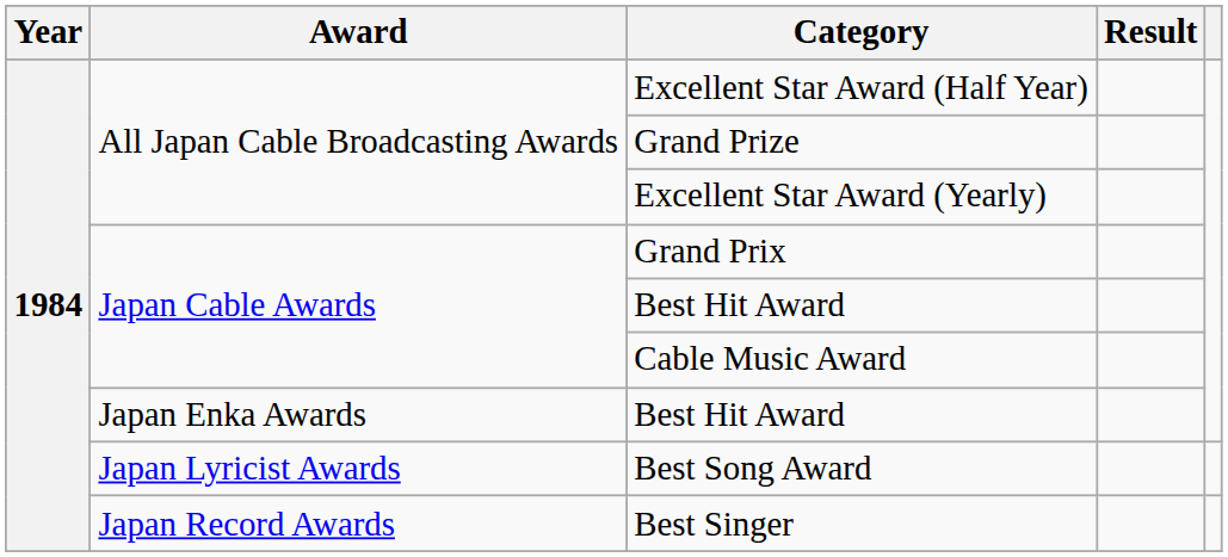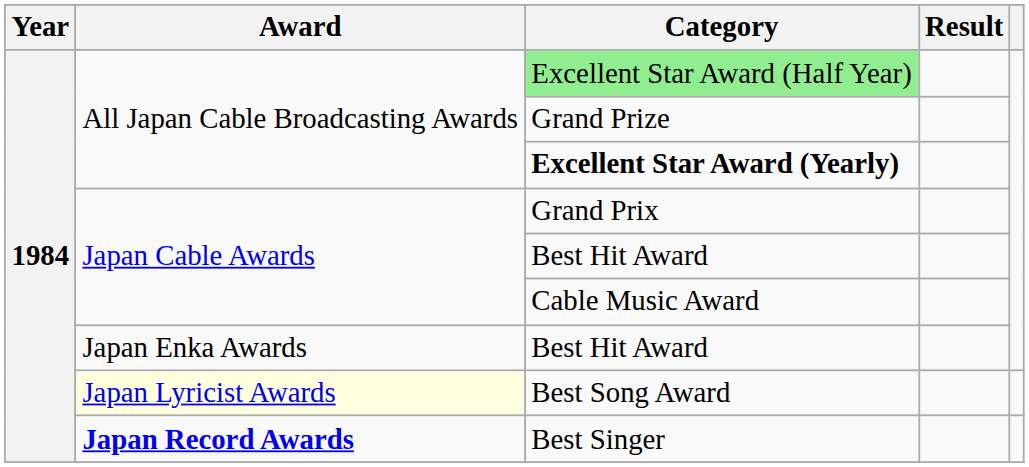Excellent Star Award (Half Year) | Category: no background -> lightgreen background
Excellent Star Award (Yearly) | Category: normal -> bold
Best Song Award | Award: no background -> lightyellow background
Best Singer | Award: normal -> bold
